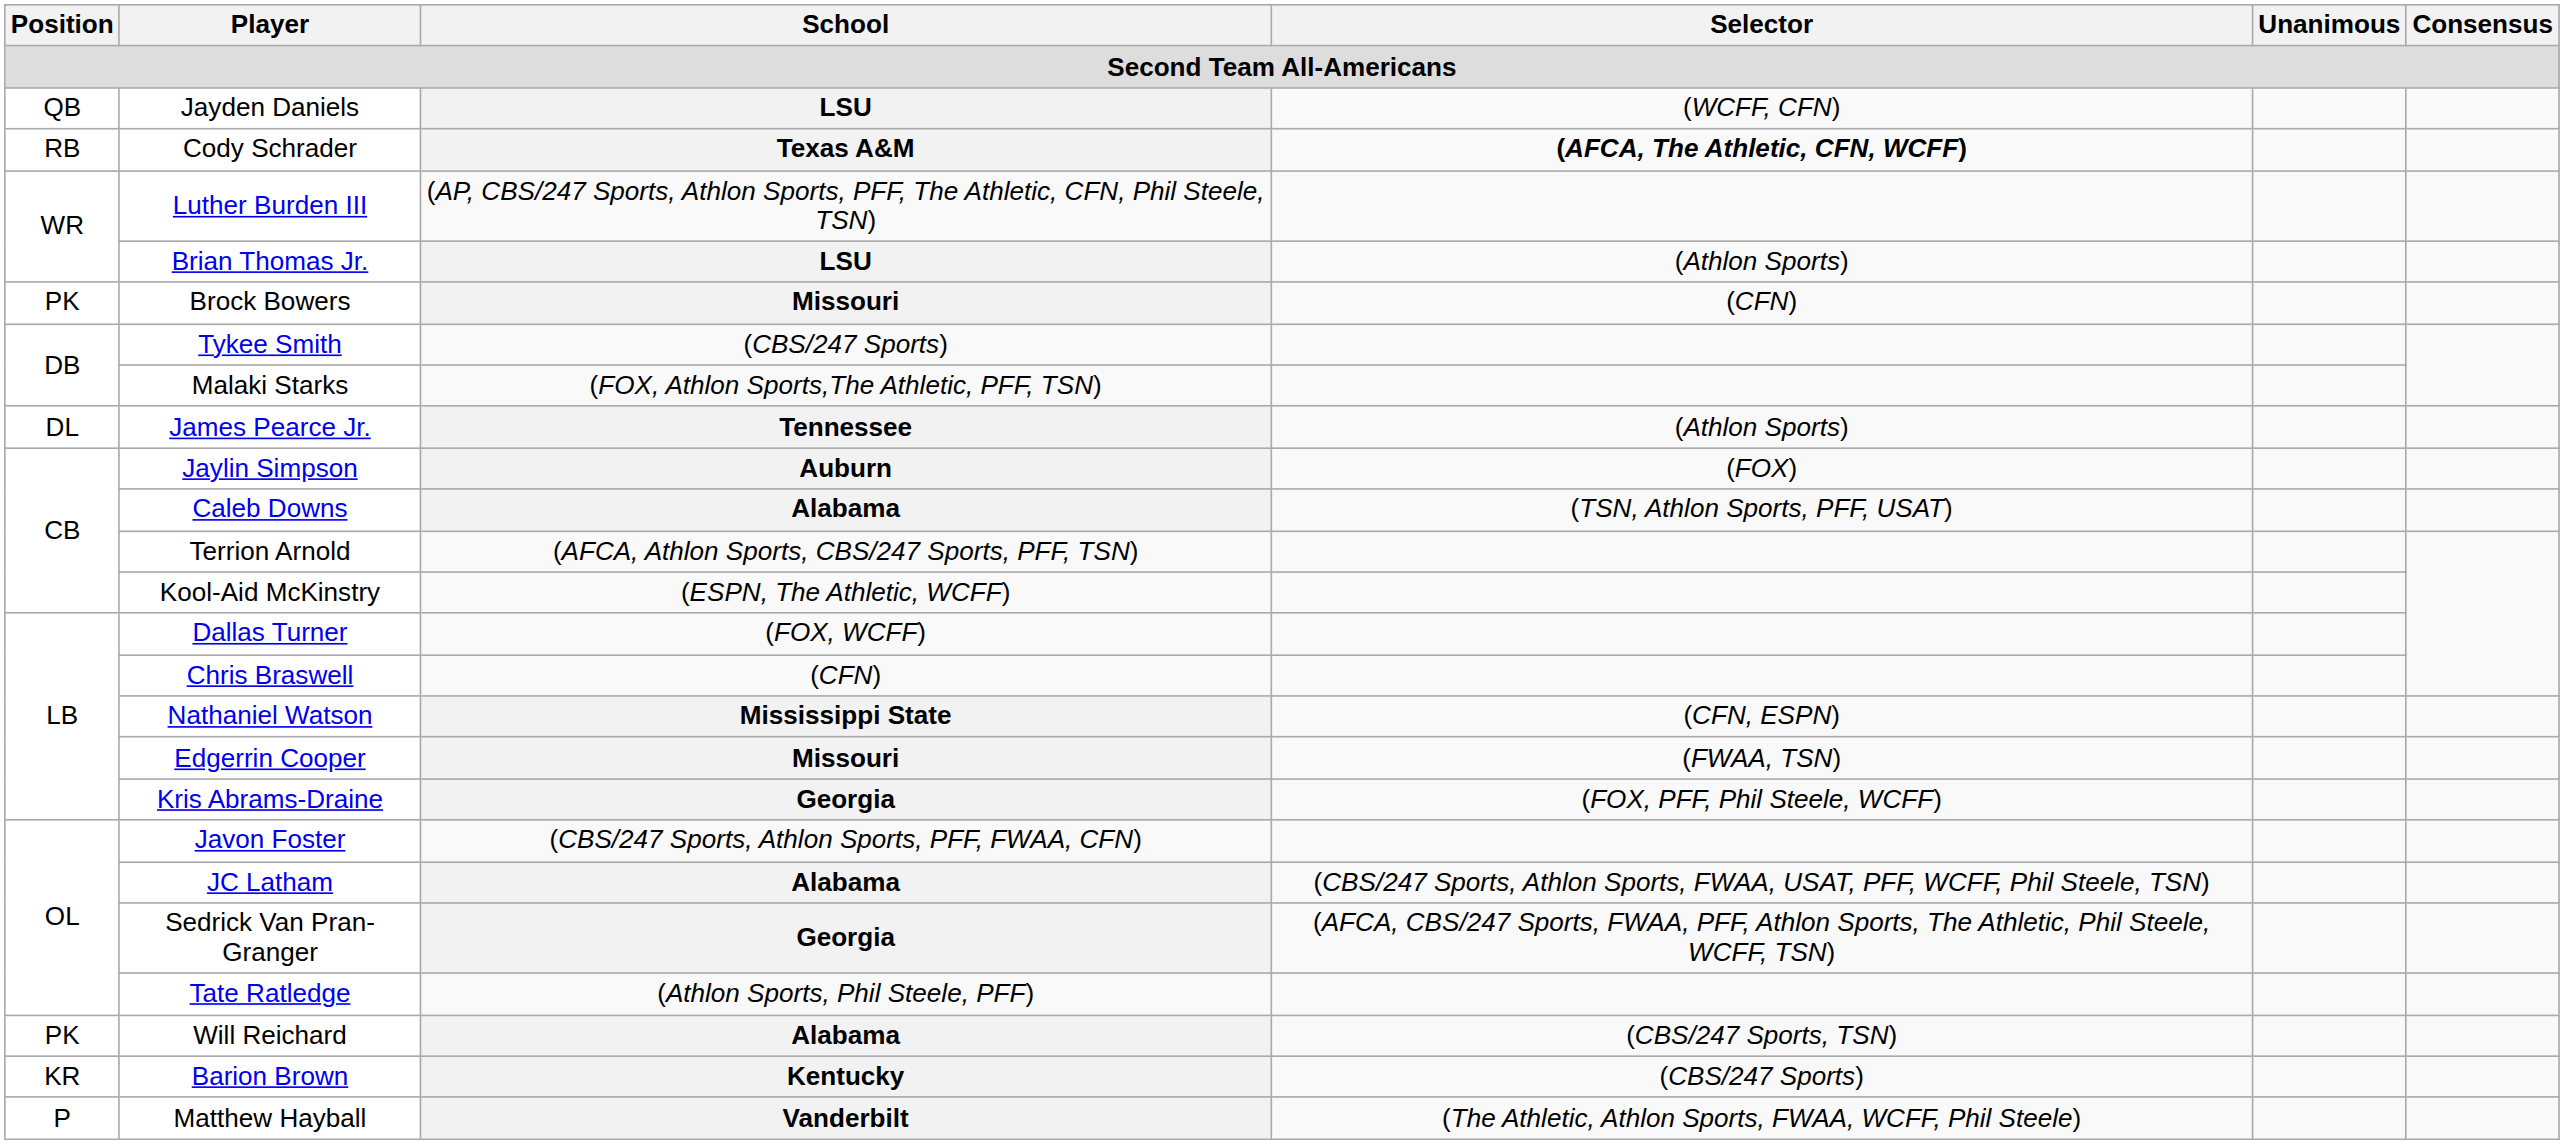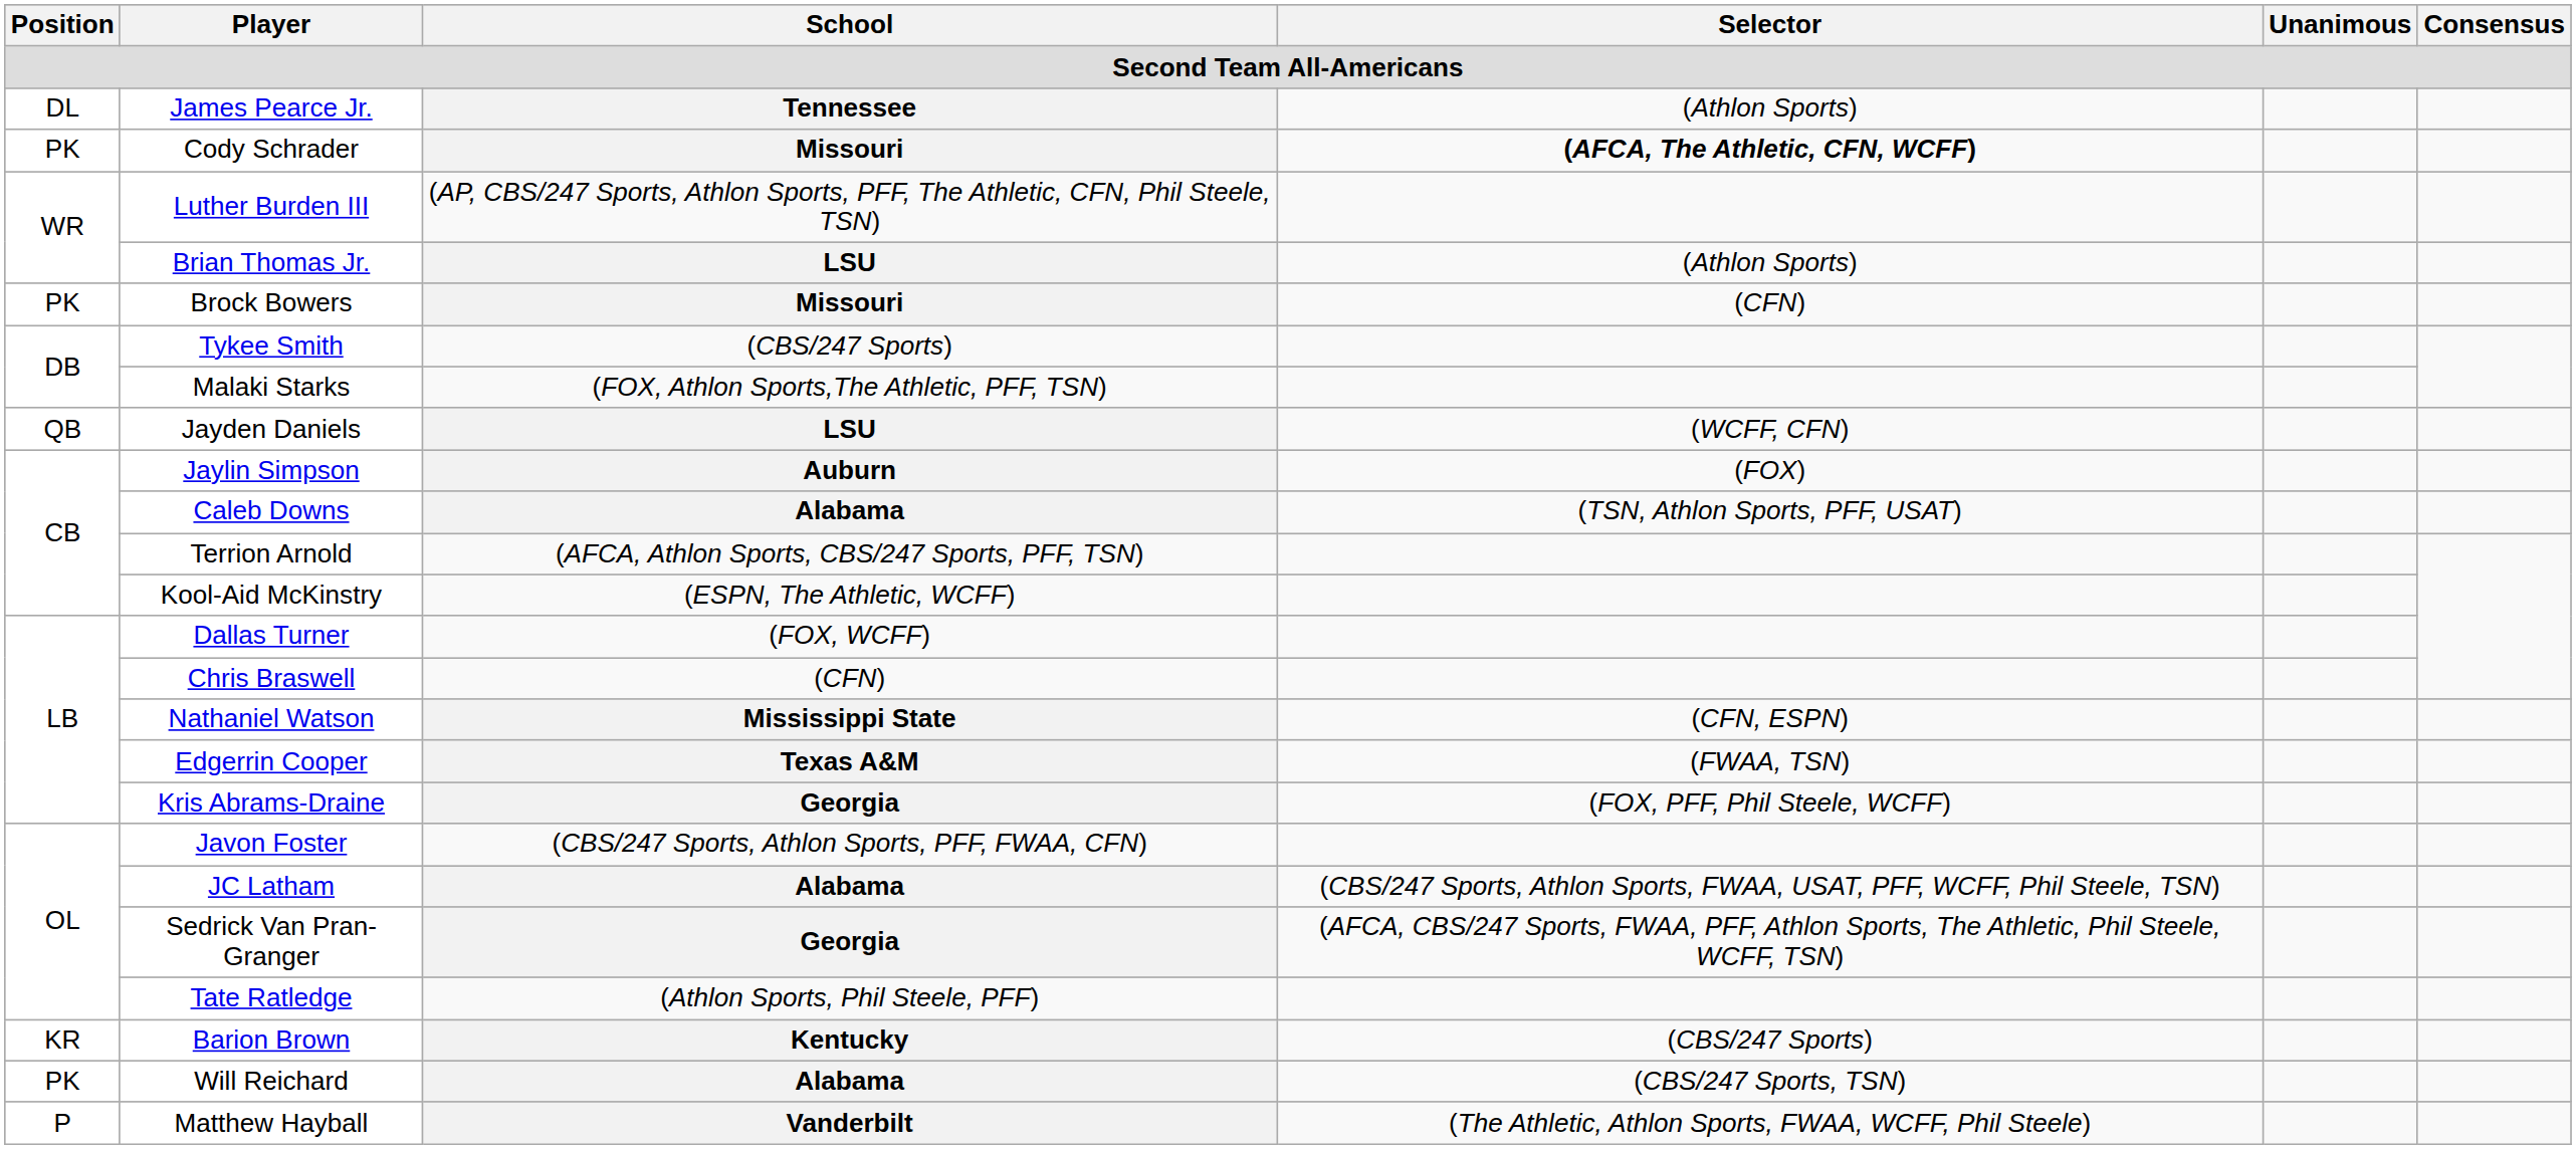rows swapped: Jayden Daniels <-> James Pearce Jr.
Cody Schrader | Position: RB -> PK
Cody Schrader | School: Texas A&M -> Missouri
Edgerrin Cooper | School: Missouri -> Texas A&M
rows swapped: Barion Brown <-> Will Reichard
